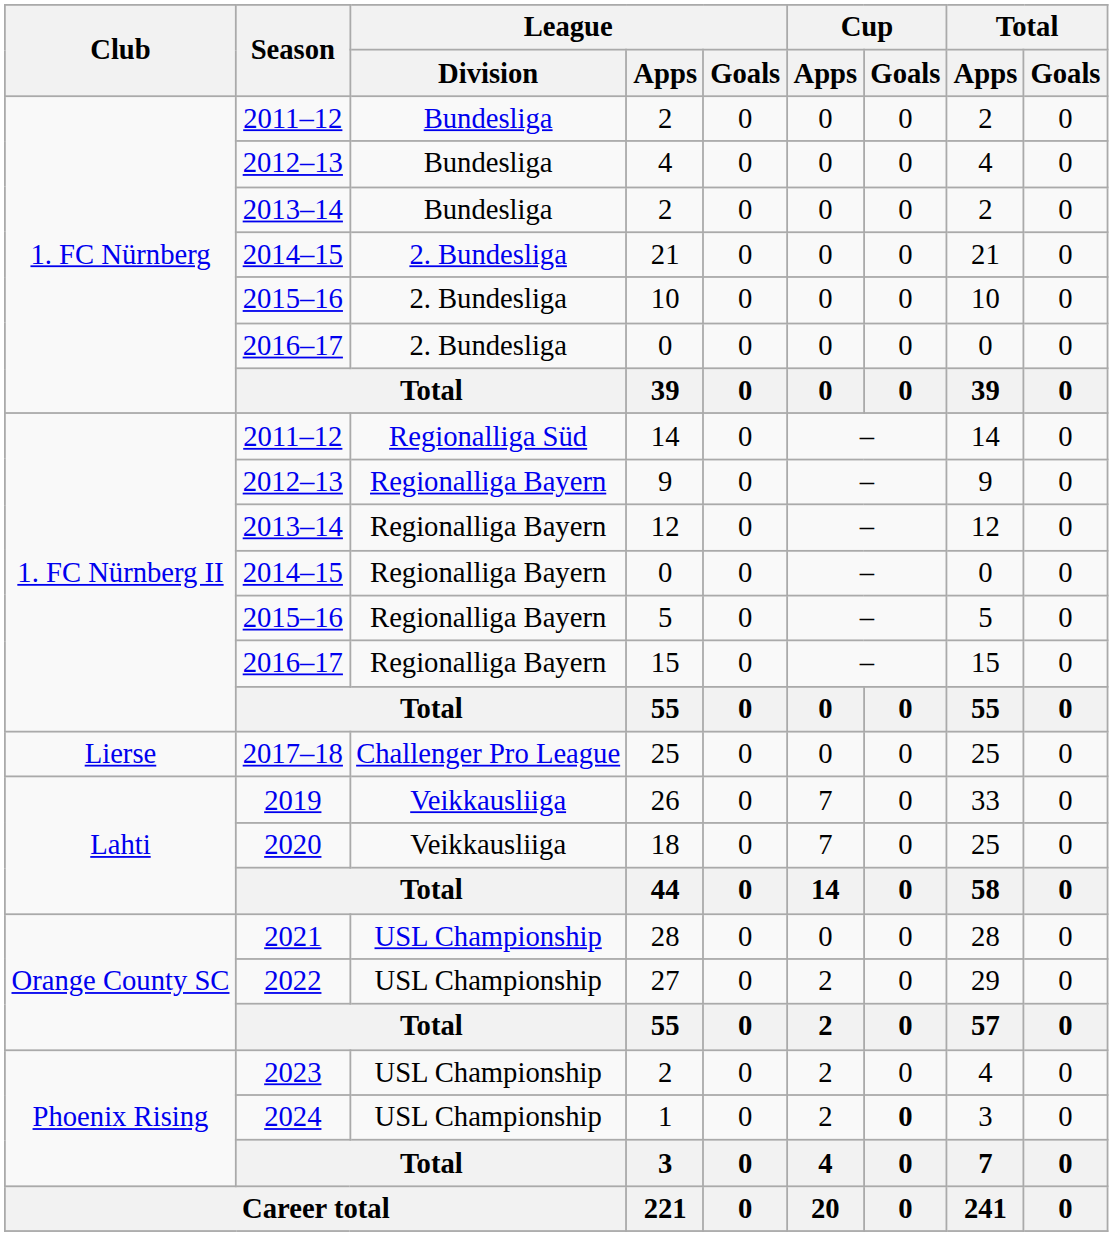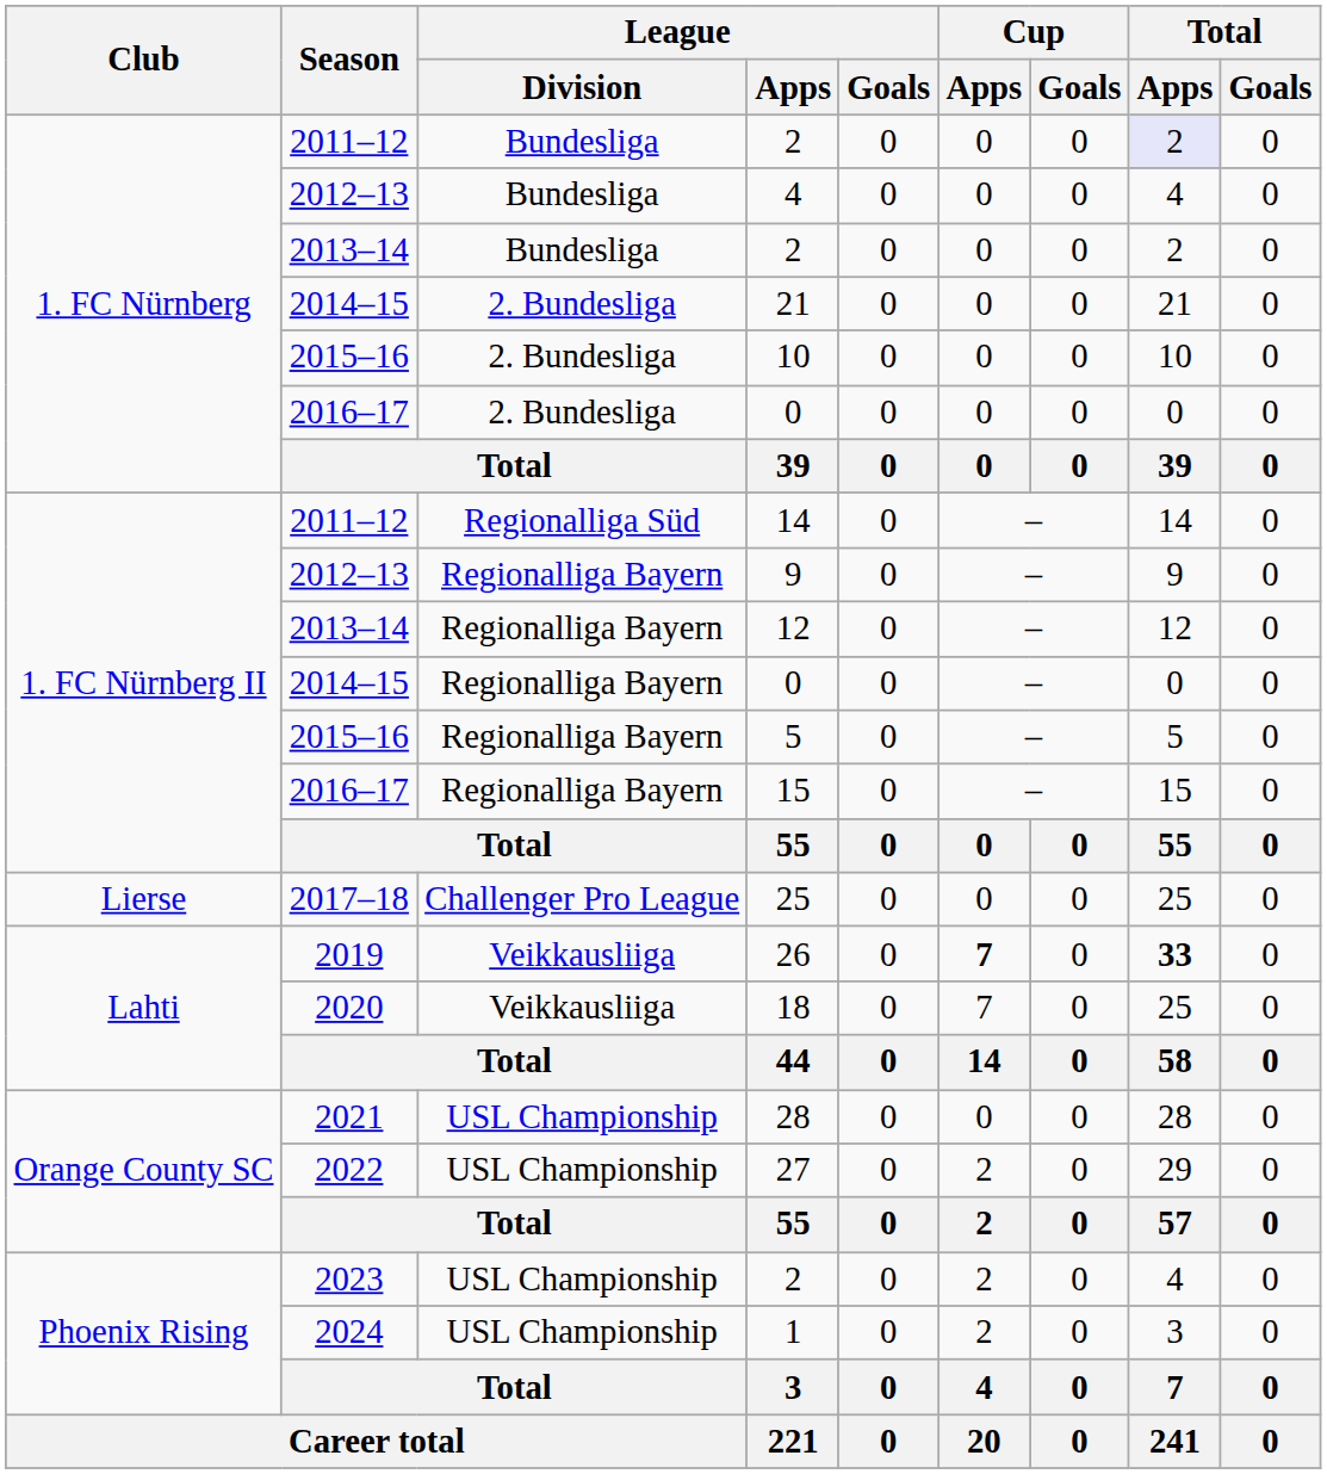2011–12 / 2 | Total / Apps: no background -> lavender background
26 | Cup / Apps: normal -> bold
26 | Total / Apps: normal -> bold
1 | Cup / Goals: bold -> normal
